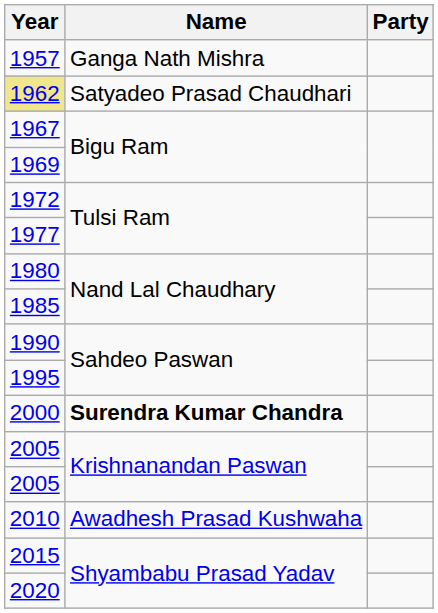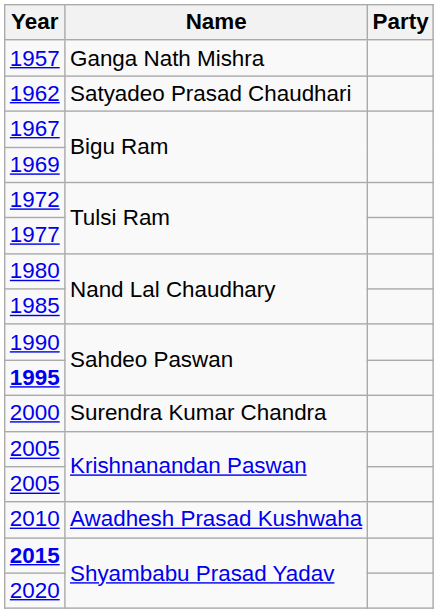1962 | Year: khaki background -> no background
1995 | Year: normal -> bold
2000 | Name: bold -> normal
2015 | Year: normal -> bold
